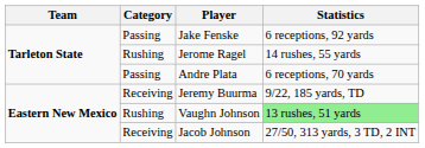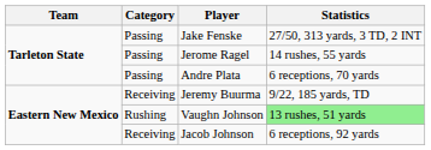Jake Fenske | Statistics: 6 receptions, 92 yards -> 27/50, 313 yards, 3 TD, 2 INT
Jerome Ragel | Category: Rushing -> Passing
Jacob Johnson | Statistics: 27/50, 313 yards, 3 TD, 2 INT -> 6 receptions, 92 yards
